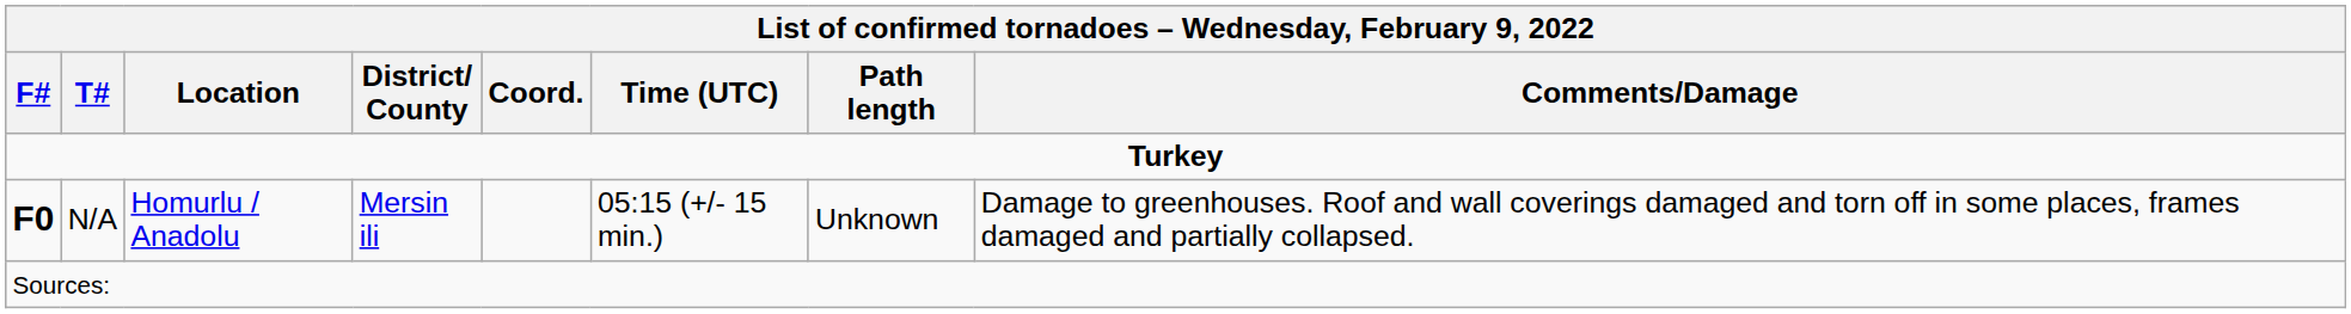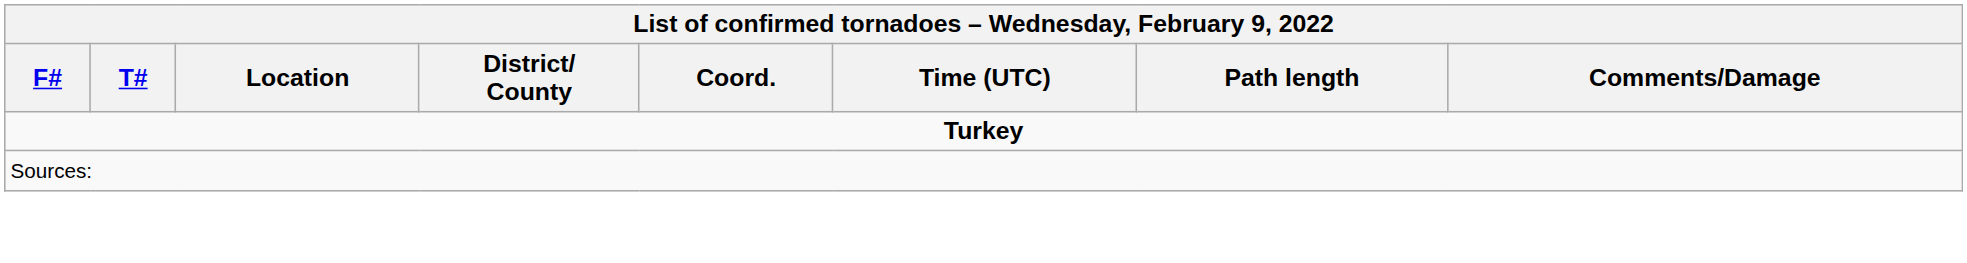- row: F0 | N/A | Homurlu / Anadolu | Mersin ili | 05:15 (+/- 15 min.) | Unknown | Damage to greenhouses. Roof and wall coverings damaged and torn off in some places, frames damaged and partially collapsed.
